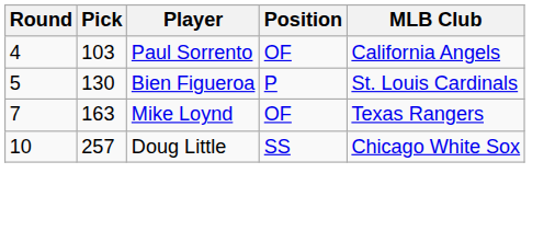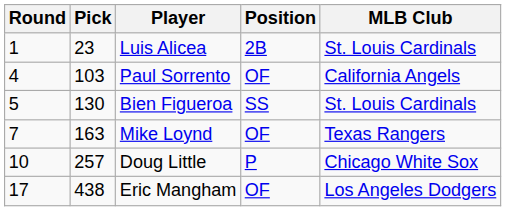+ row: 1 | 23 | Luis Alicea | 2B | St. Louis Cardinals
Bien Figueroa | Position: P -> SS
Doug Little | Position: SS -> P
+ row: 17 | 438 | Eric Mangham | OF | Los Angeles Dodgers
